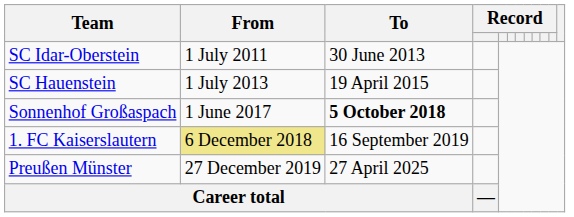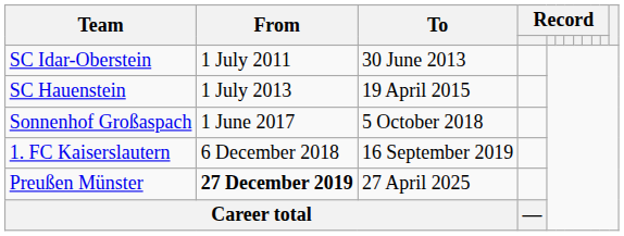Sonnenhof Großaspach | To: bold -> normal
1. FC Kaiserslautern | From: khaki background -> no background
Preußen Münster | From: normal -> bold
